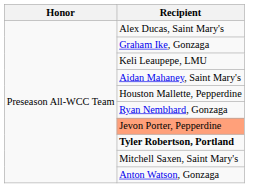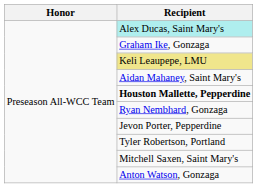row 2 | Recipient: no background -> paleturquoise background
row 4 | Recipient: no background -> khaki background
row 6 | Recipient: normal -> bold
row 8 | Recipient: lightsalmon background -> no background
row 9 | Recipient: bold -> normal
